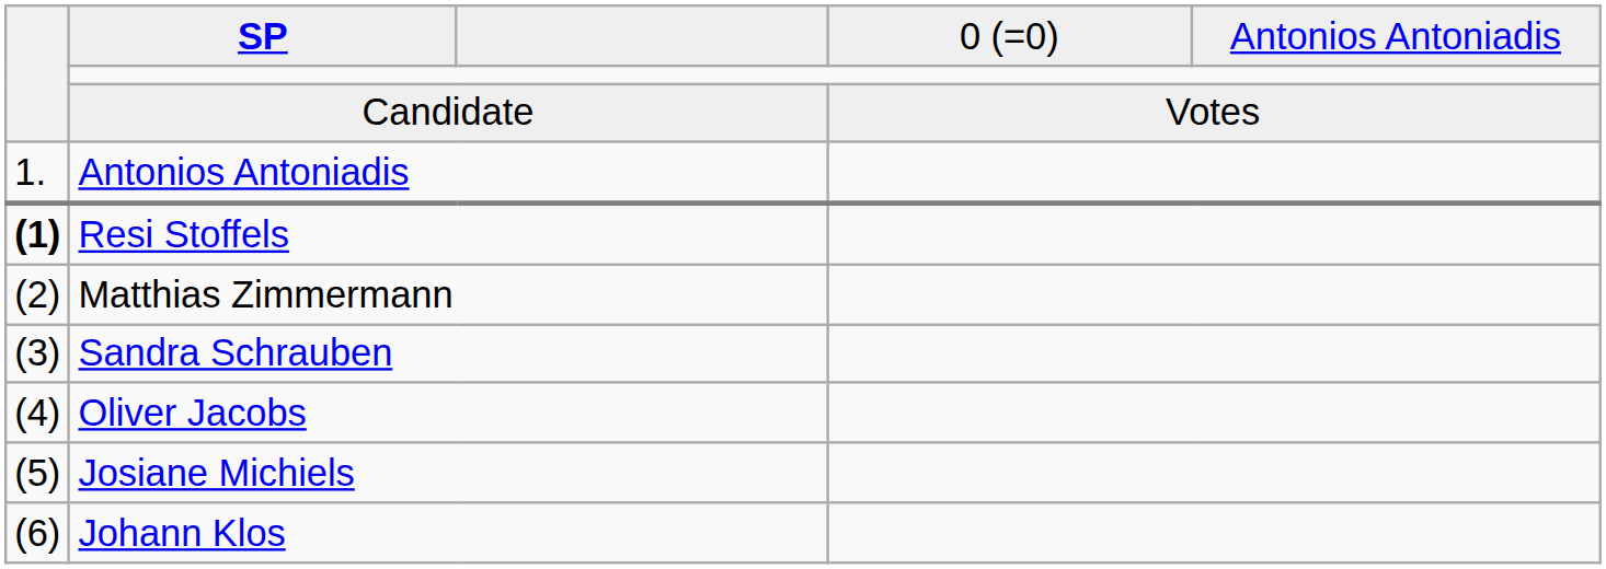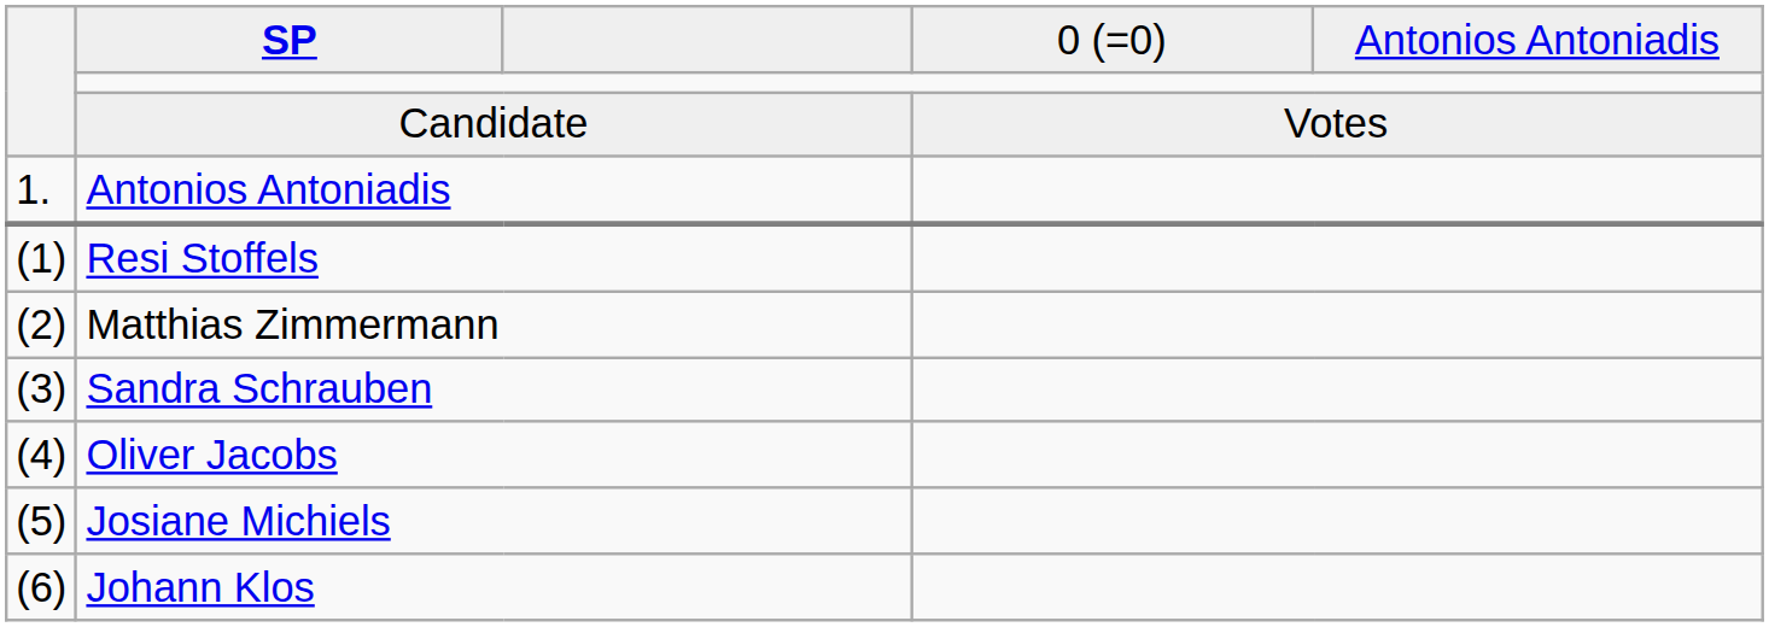Resi Stoffels | column 1: bold -> normal
